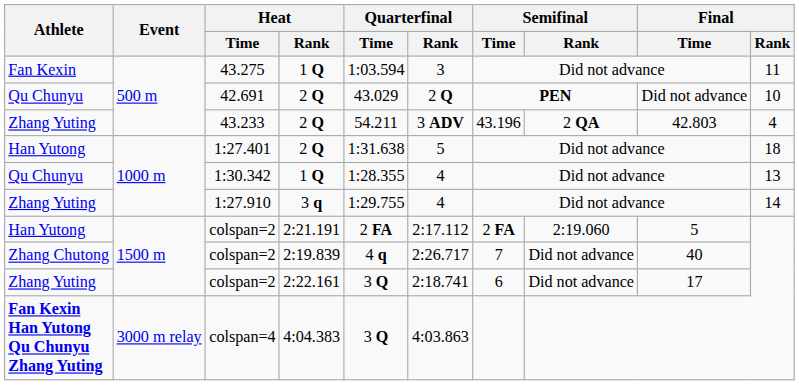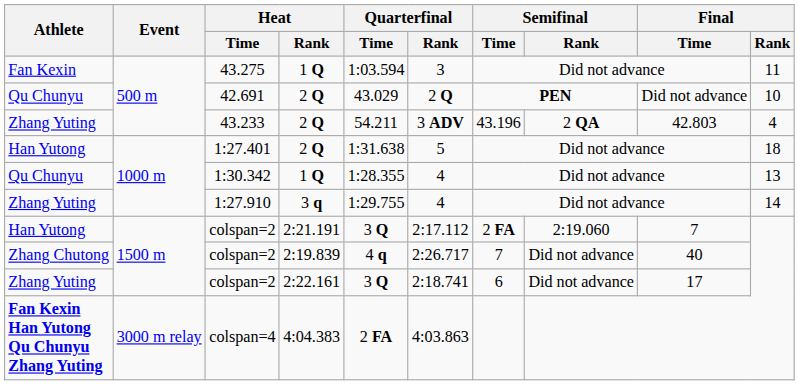colspan=2 / 2:21.191 | Quarterfinal / Time: 2 FA -> 3 Q
colspan=2 / 2:21.191 | Final / Time: 5 -> 7
colspan=4 | Quarterfinal / Time: 3 Q -> 2 FA
